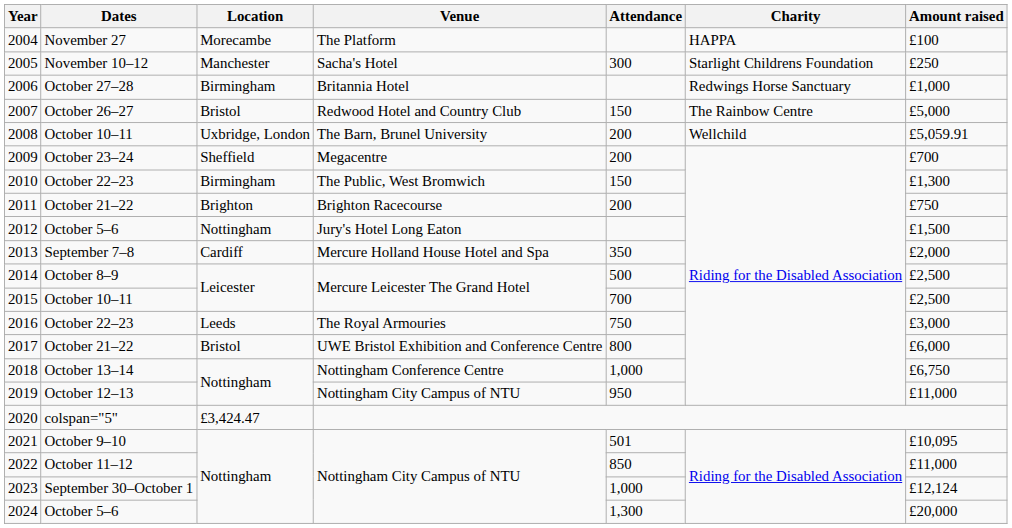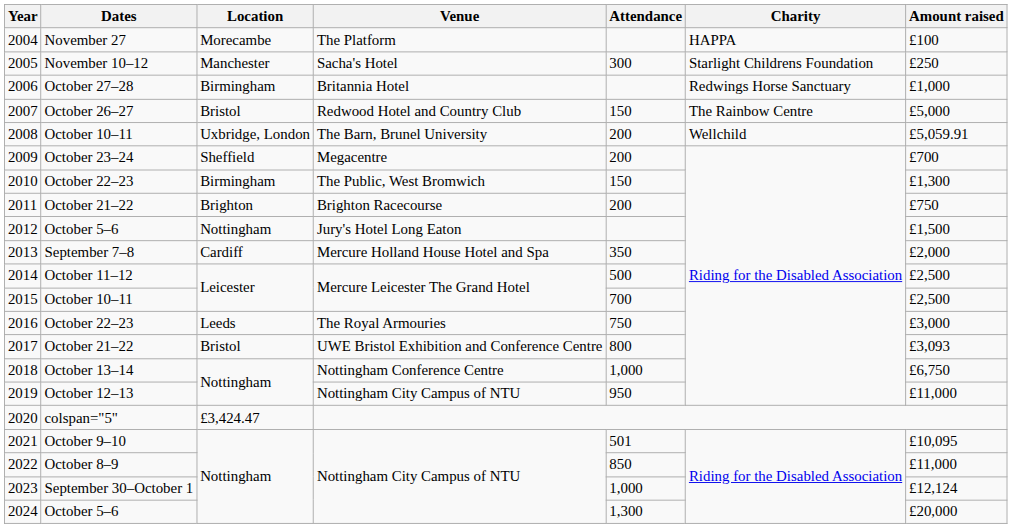2014 | Dates: October 8–9 -> October 11–12
2017 | Amount raised: £6,000 -> £3,093
2022 | Dates: October 11–12 -> October 8–9
